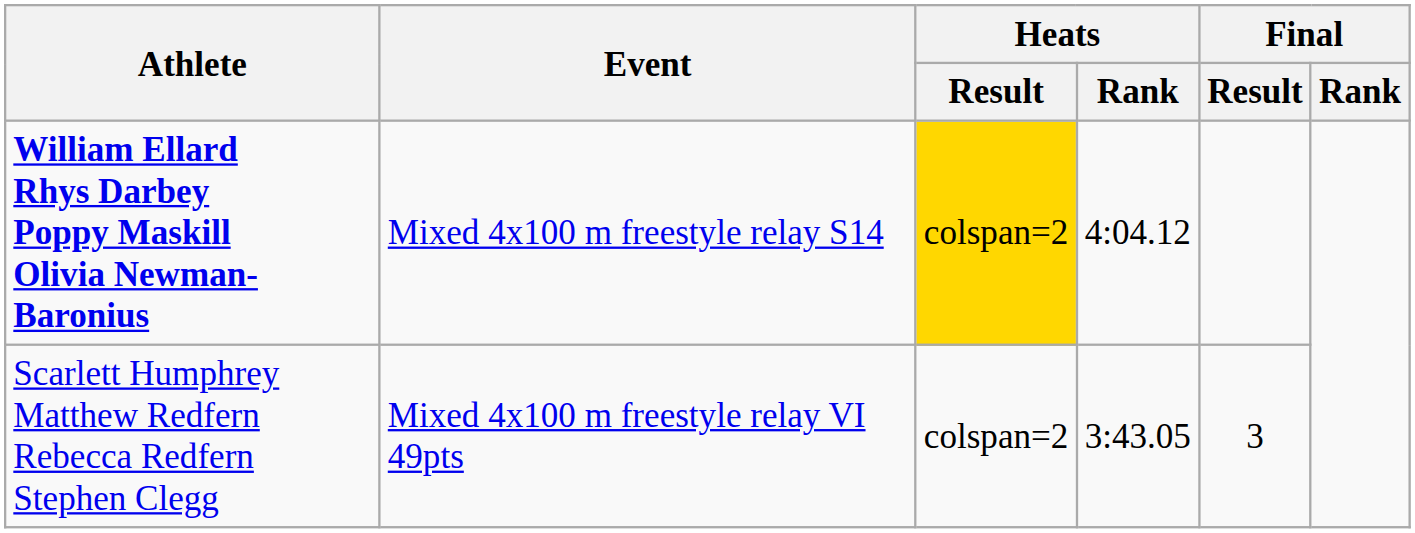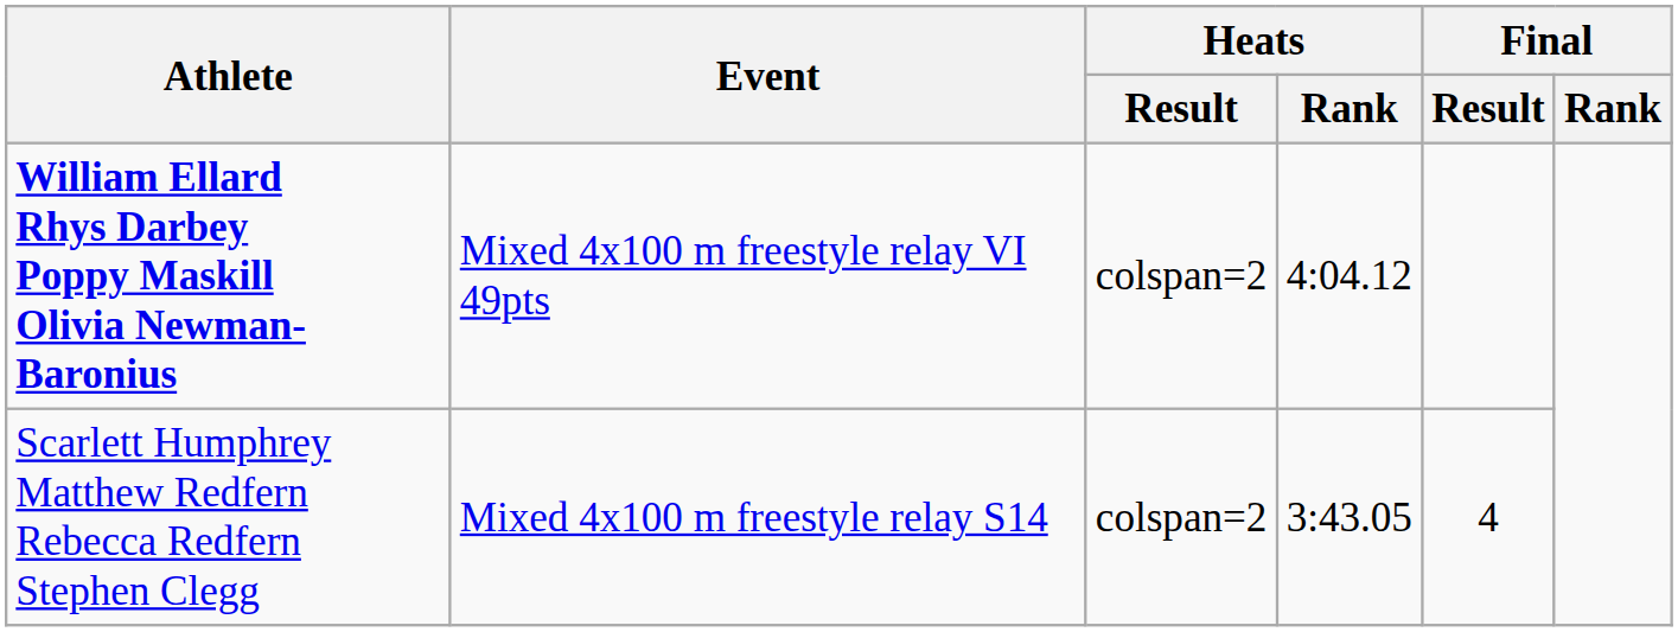row 3 | Event: Mixed 4x100 m freestyle relay S14 -> Mixed 4x100 m freestyle relay VI 49pts
row 3 | Heats / Result: gold background -> no background
row 4 | Event: Mixed 4x100 m freestyle relay VI 49pts -> Mixed 4x100 m freestyle relay S14
row 4 | Final / Result: 3 -> 4
